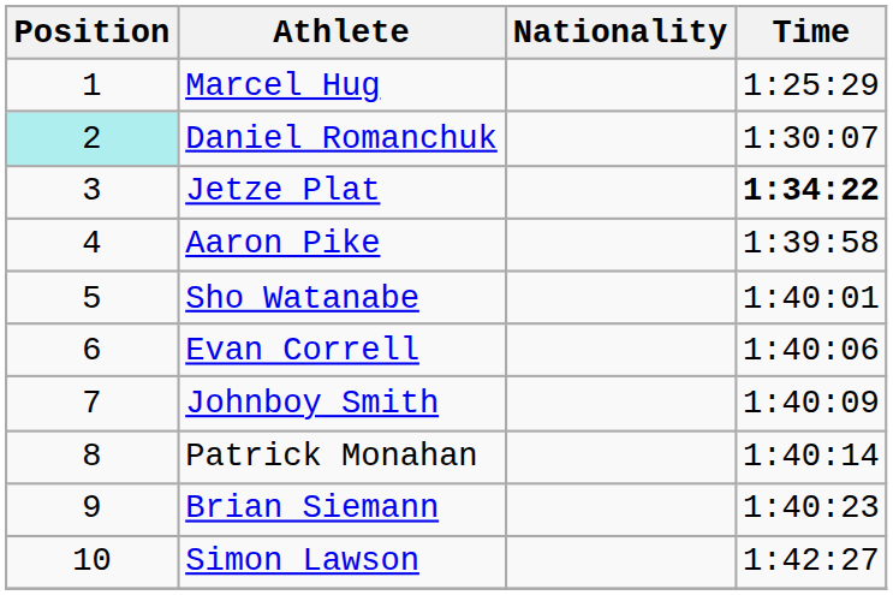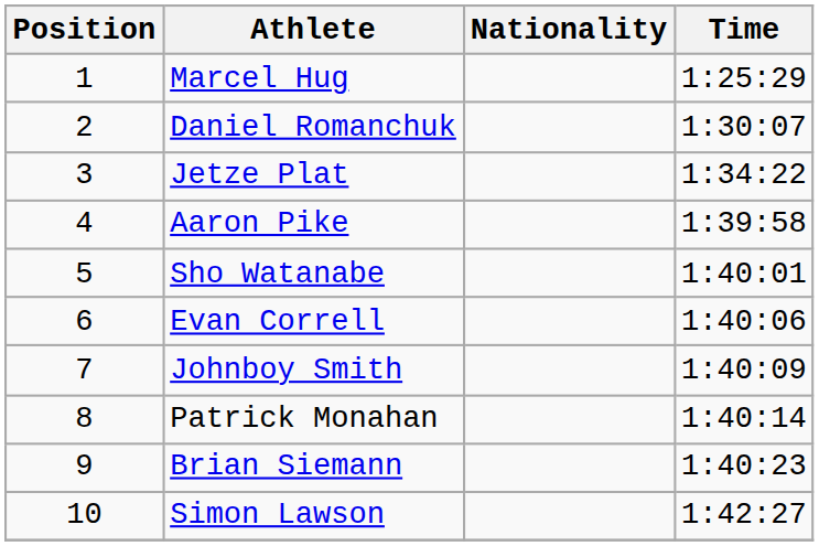Daniel Romanchuk | Position: paleturquoise background -> no background
Jetze Plat | Time: bold -> normal
